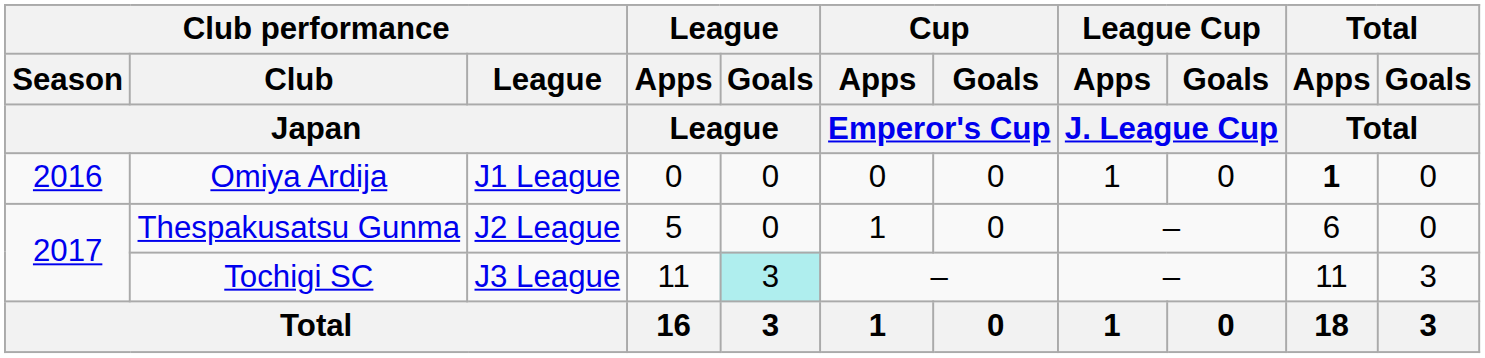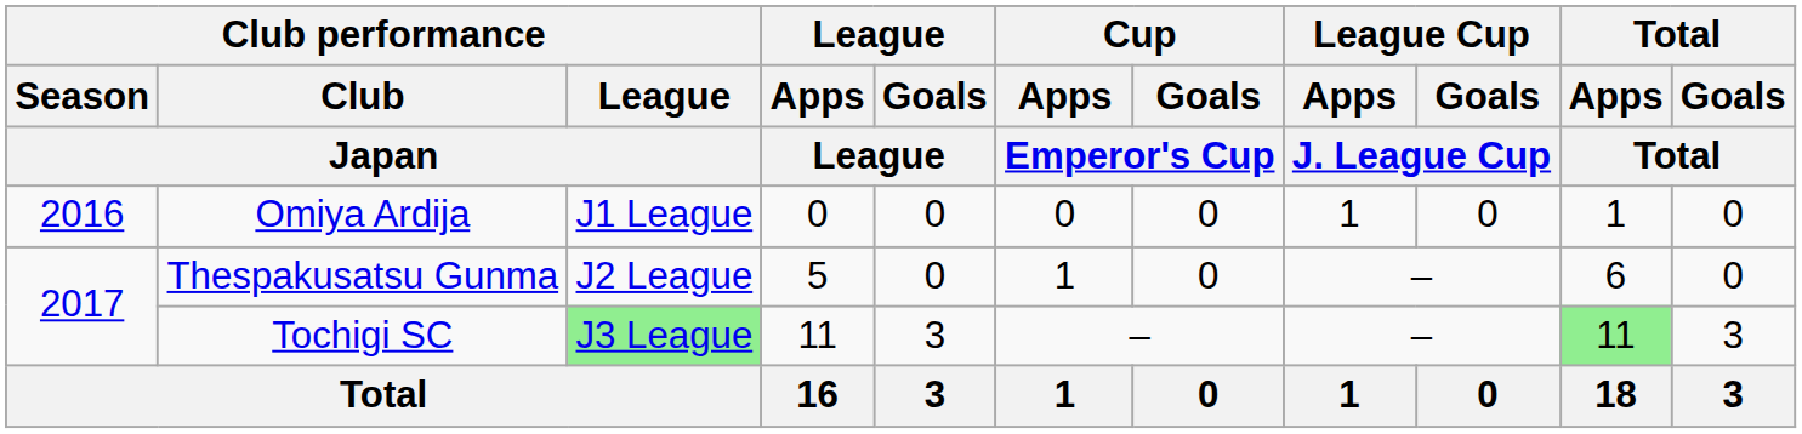Omiya Ardija | Total / Apps / Total: bold -> normal
Tochigi SC | Club performance / League / Japan: no background -> lightgreen background
Tochigi SC | League / Goals / League: paleturquoise background -> no background
Tochigi SC | Total / Apps / Total: no background -> lightgreen background
